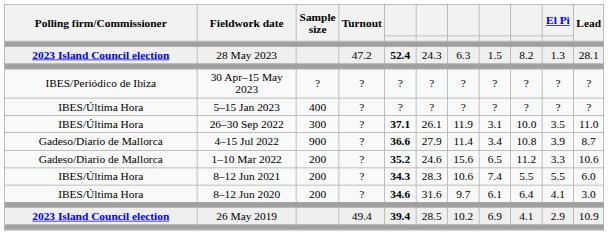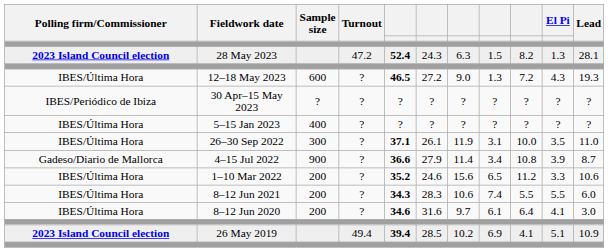+ row: IBES/Última Hora | 12–18 May 2023 | 600 | ? | 46.5 | 27.2 | 9.0 | 1.3 | 7.2 | 4.3 | 19.3
1–10 Mar 2022 | Polling firm/Commissioner: Gadeso/Diario de Mallorca -> IBES/Última Hora
26 May 2019 | El Pi: 2.9 -> 5.1
